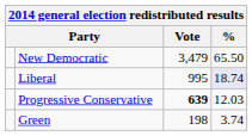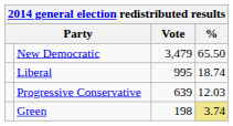Liberal | %: lavender background -> no background
Progressive Conservative | Vote: bold -> normal
Green | %: no background -> khaki background
